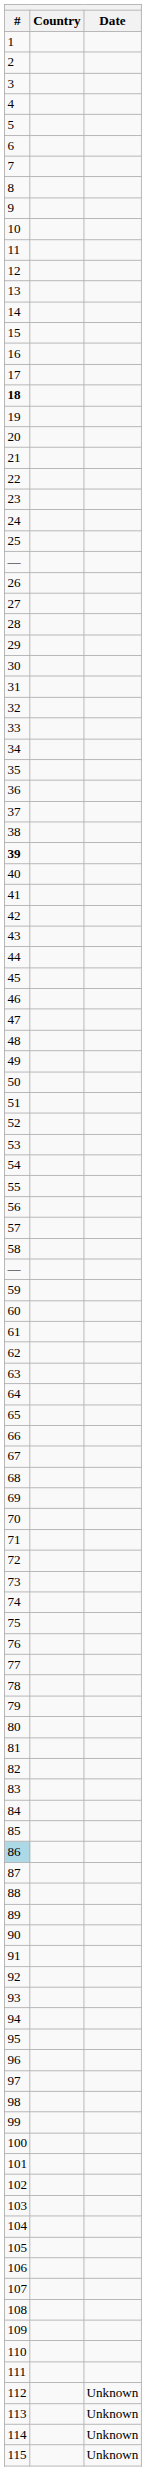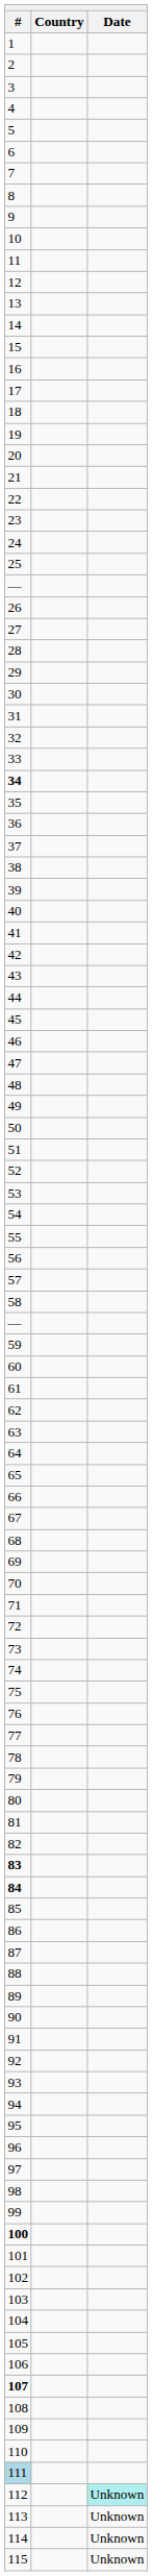18 | #: bold -> normal
34 | #: normal -> bold
39 | #: bold -> normal
83 | #: normal -> bold
84 | #: normal -> bold
86 | #: lightblue background -> no background
100 | #: normal -> bold
107 | #: normal -> bold
111 | #: no background -> lightblue background
112 | Date: no background -> paleturquoise background
